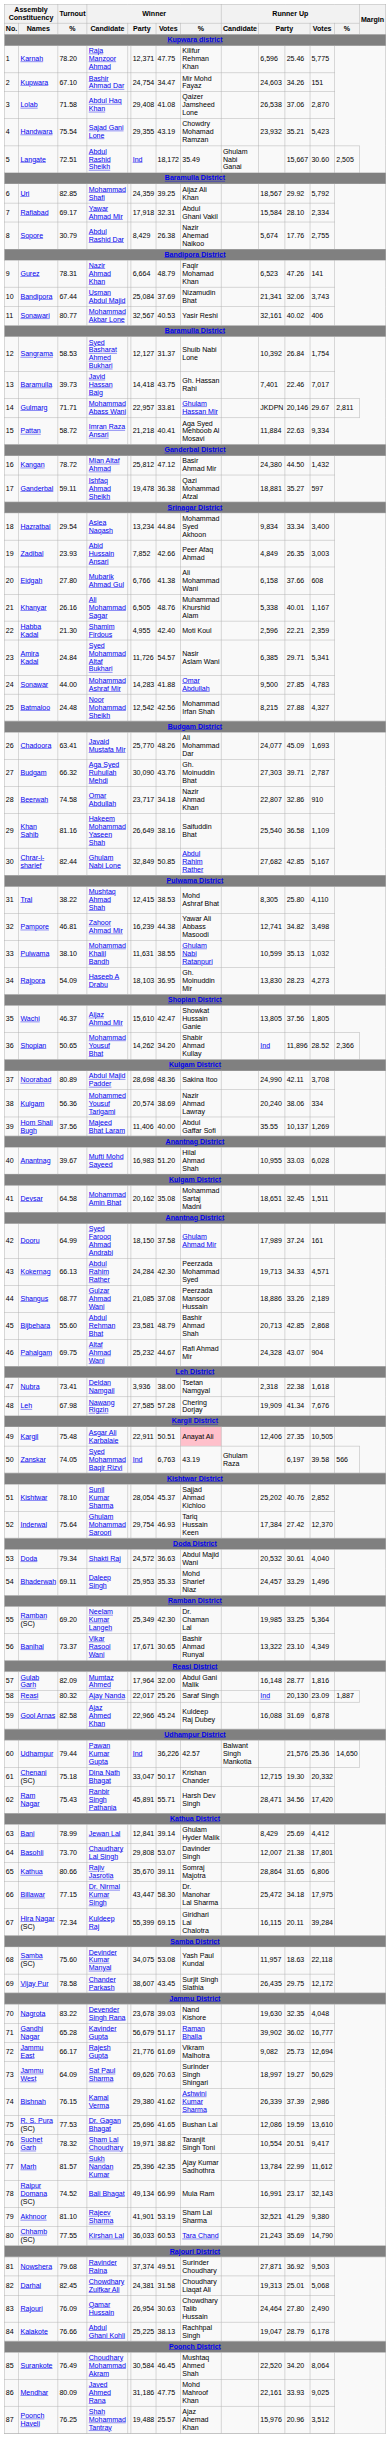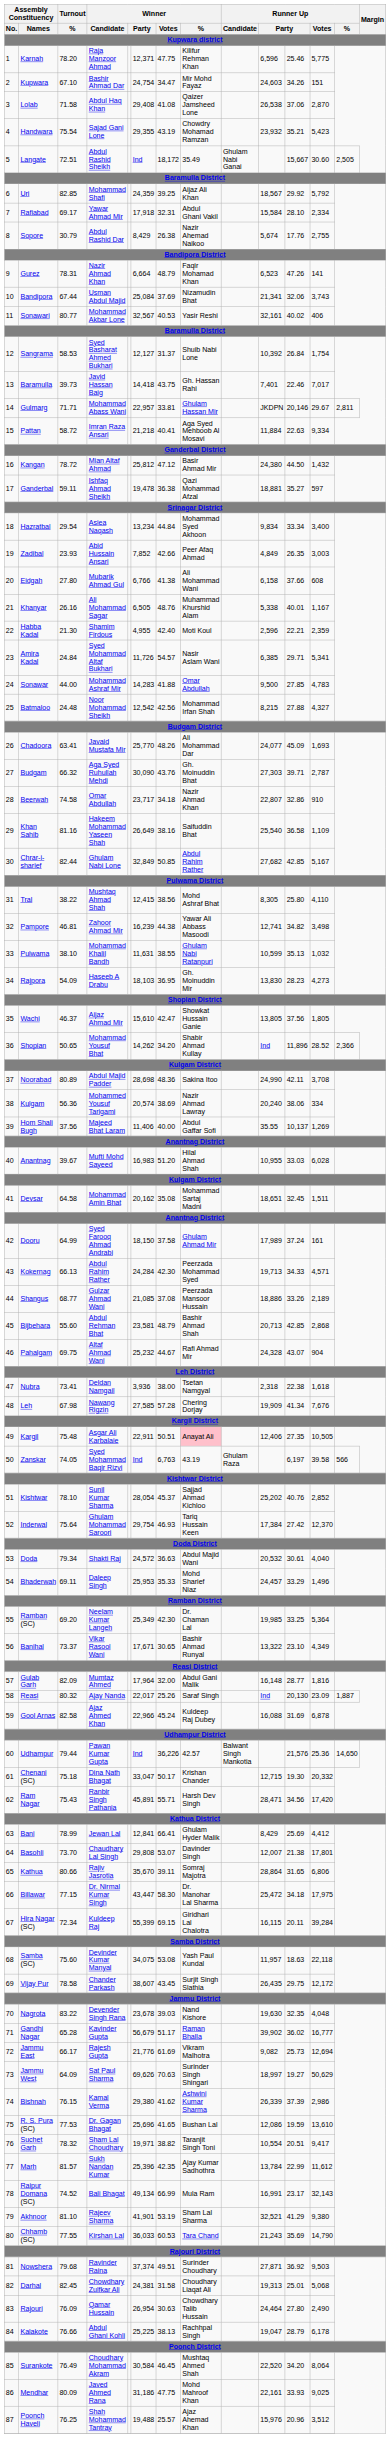Tral | Winner / Votes: 38.53 -> 38.56
Bani | Winner / Votes: 39.14 -> 66.41
